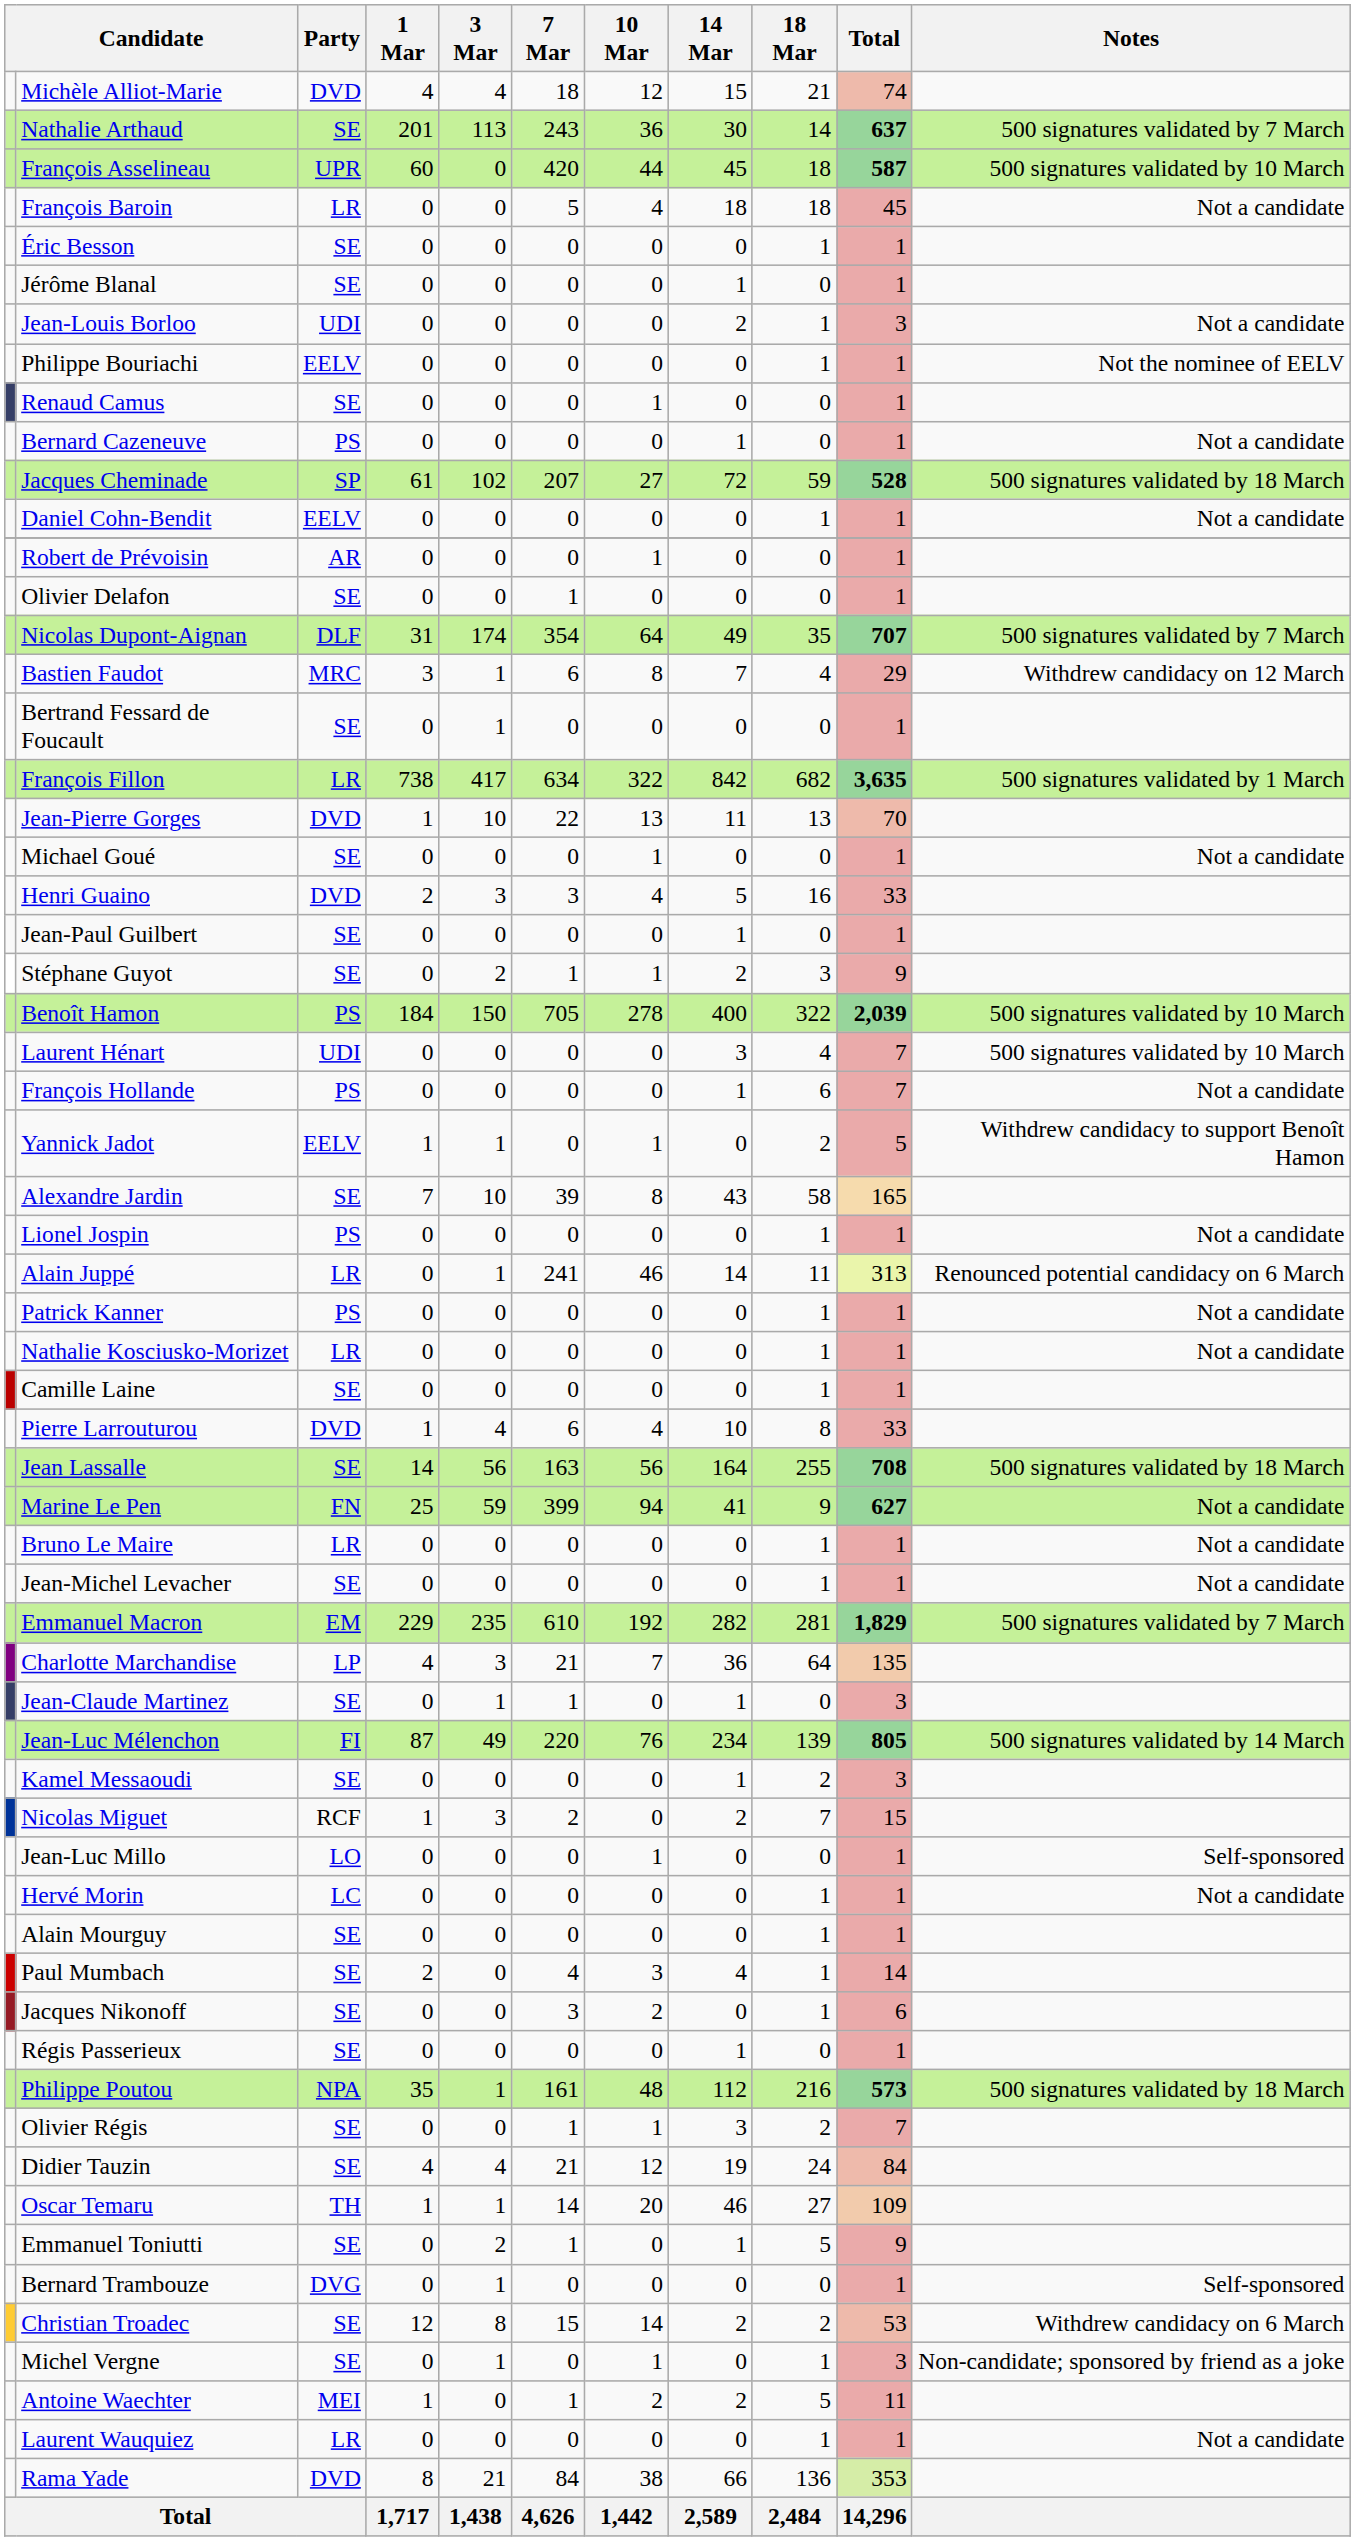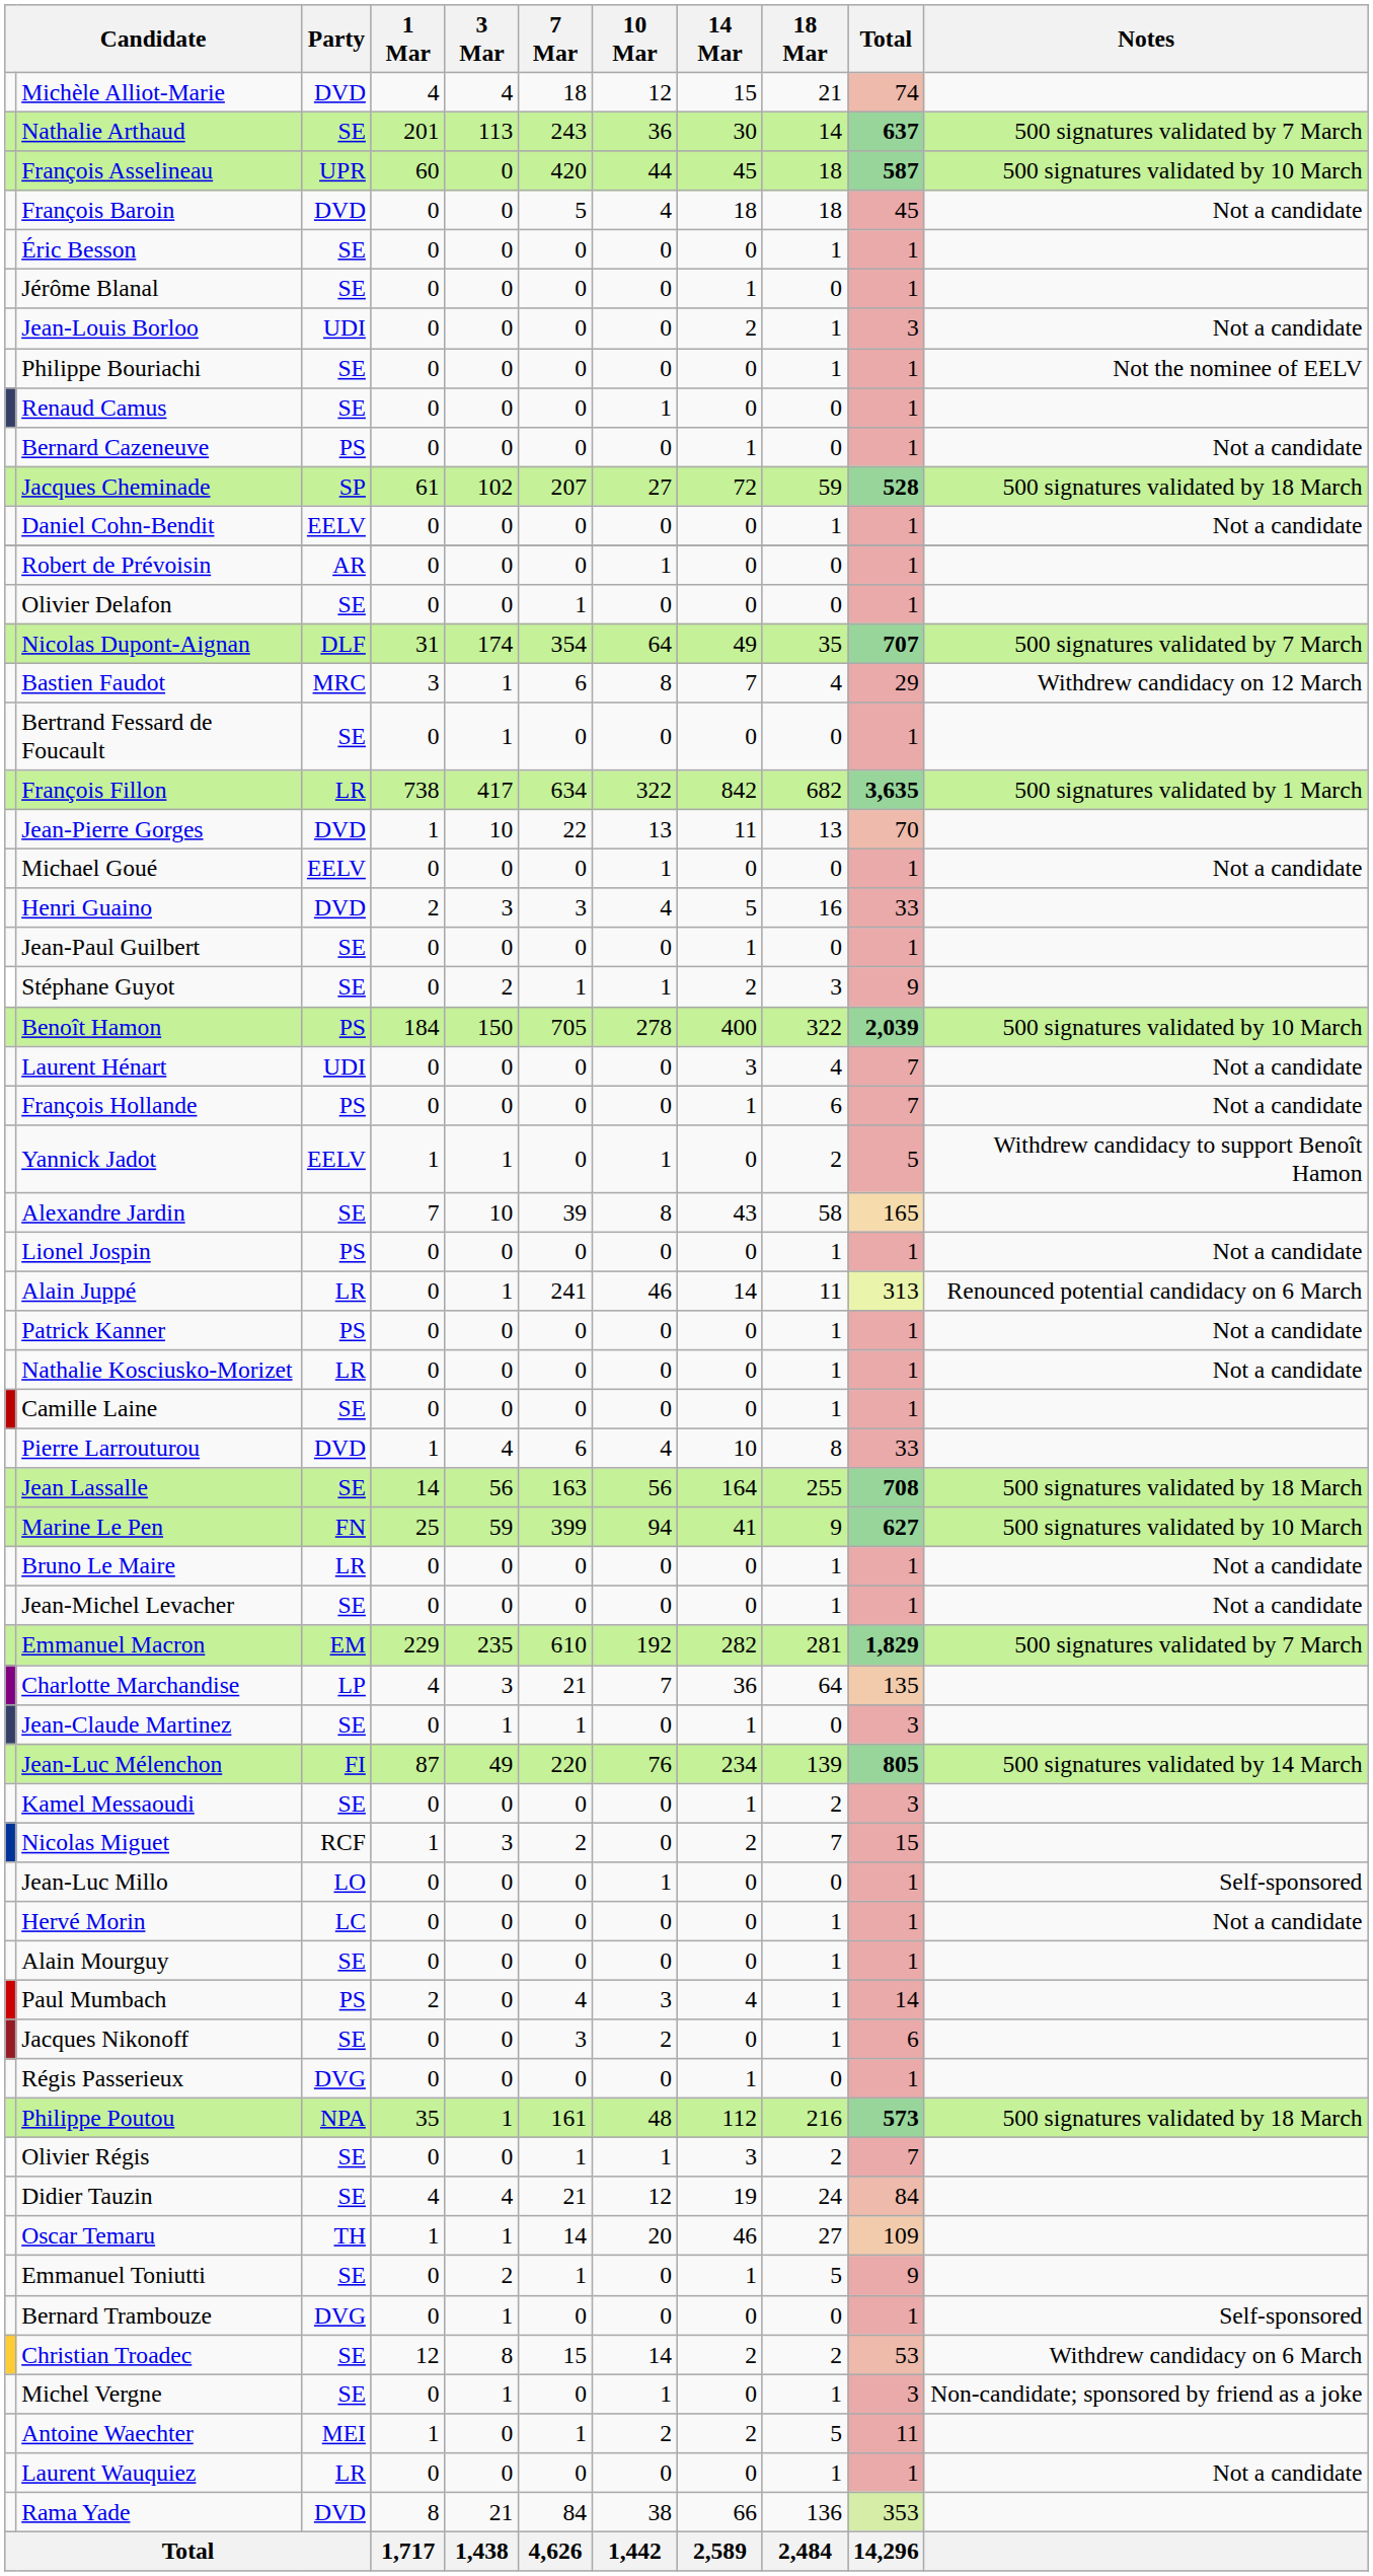François Baroin | Party: LR -> DVD
Philippe Bouriachi | Party: EELV -> SE
Michael Goué | Party: SE -> EELV
Laurent Hénart | Notes: 500 signatures validated by 10 March -> Not a candidate
Marine Le Pen | Notes: Not a candidate -> 500 signatures validated by 10 March
Paul Mumbach | Party: SE -> PS
Régis Passerieux | Party: SE -> DVG
